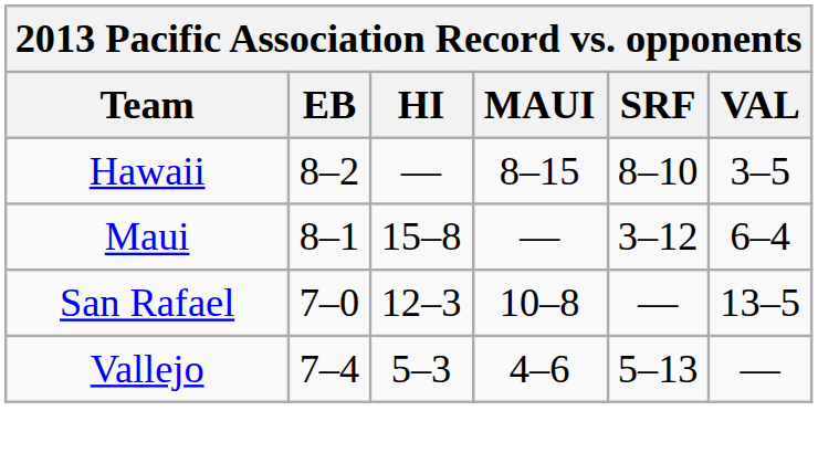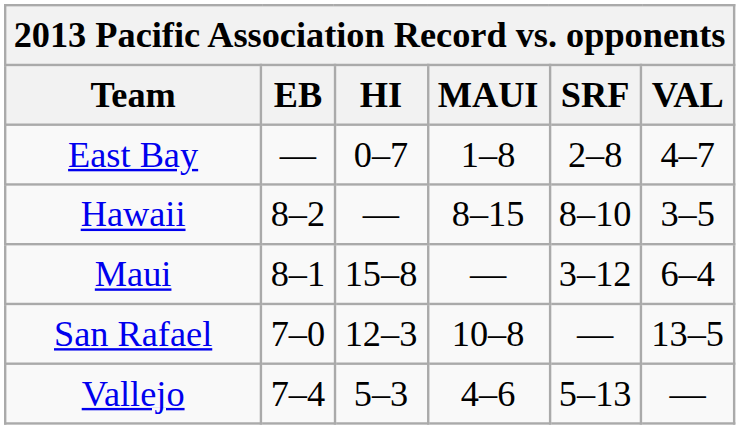+ row: East Bay | — | 0–7 | 1–8 | 2–8 | 4–7
